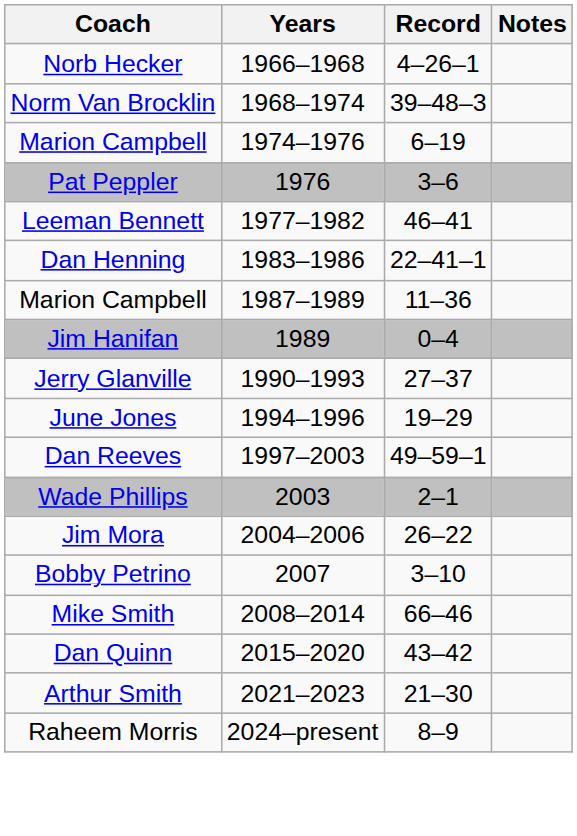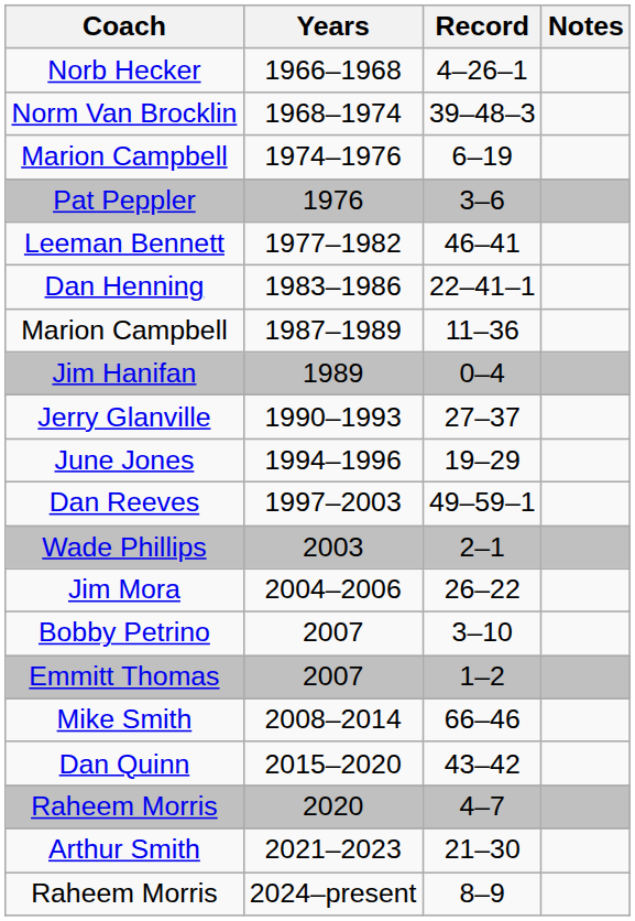+ row: Emmitt Thomas | 2007 | 1–2
+ row: Raheem Morris | 2020 | 4–7
